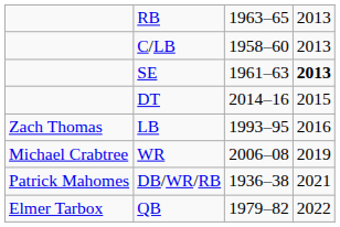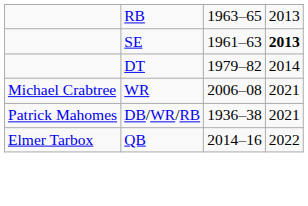- row: C/LB | 1958–60 | 2013
DT | column 3: 2014–16 -> 1979–82
DT | column 4: 2015 -> 2014
- row: Zach Thomas | LB | 1993–95 | 2016
WR | column 4: 2019 -> 2021
QB | column 3: 1979–82 -> 2014–16
